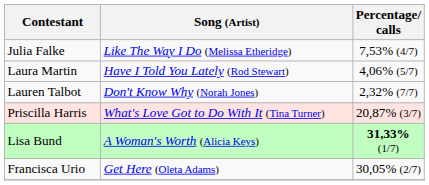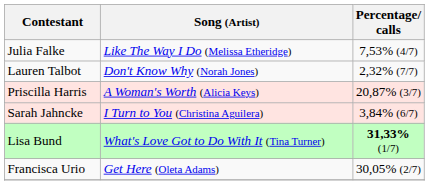- row: Laura Martin | Have I Told You Lately (Rod Stewart) | 4,06% (5/7)
Priscilla Harris | Song (Artist): What's Love Got to Do With It (Tina Turner) -> A Woman's Worth (Alicia Keys)
+ row: Sarah Jahncke | I Turn to You (Christina Aguilera) | 3,84% (6/7)
Lisa Bund | Song (Artist): A Woman's Worth (Alicia Keys) -> What's Love Got to Do With It (Tina Turner)
